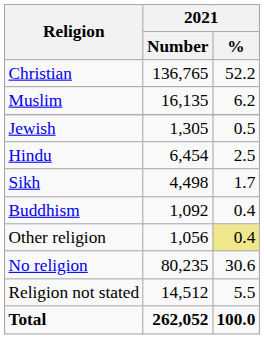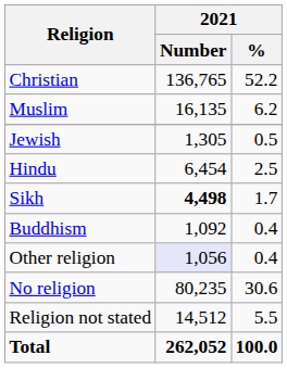Sikh | 2021 / Number: normal -> bold
Other religion | 2021 / Number: no background -> lavender background
Other religion | 2021 / %: khaki background -> no background
